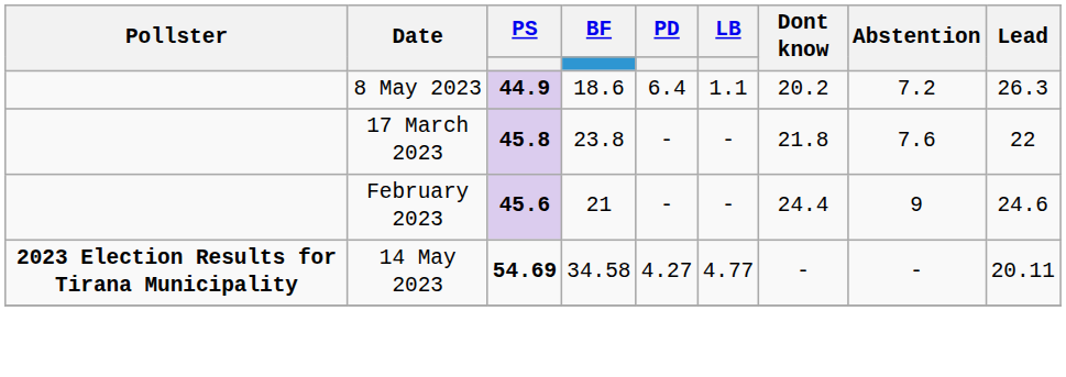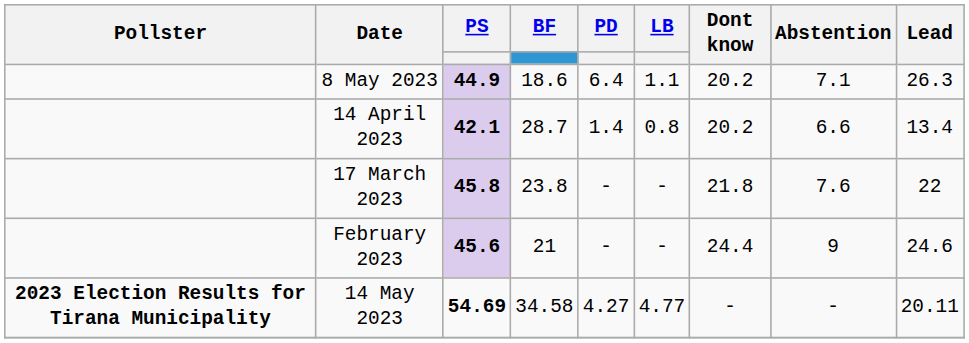8 May 2023 | Abstention: 7.2 -> 7.1
+ row: 14 April 2023 | 42.1 | 28.7 | 1.4 | 0.8 | 20.2 | 6.6 | 13.4
